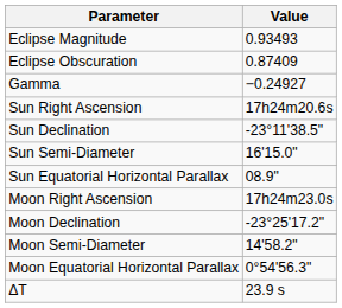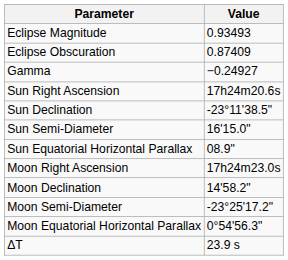Moon Declination | Value: -23°25'17.2" -> 14'58.2"
Moon Semi-Diameter | Value: 14'58.2" -> -23°25'17.2"
